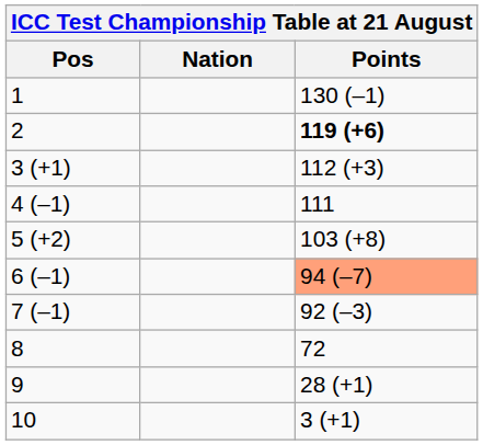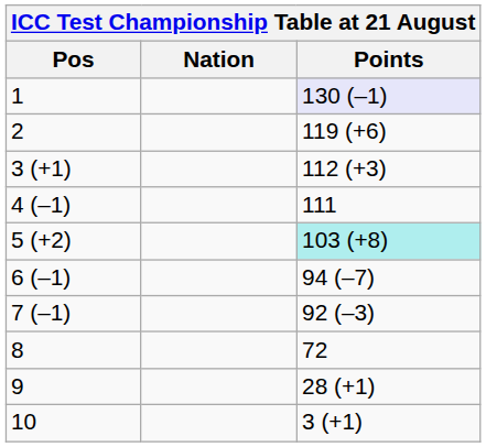1 | Points: no background -> lavender background
2 | Points: bold -> normal
5 (+2) | Points: no background -> paleturquoise background
6 (–1) | Points: lightsalmon background -> no background
